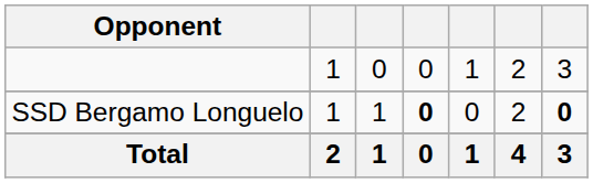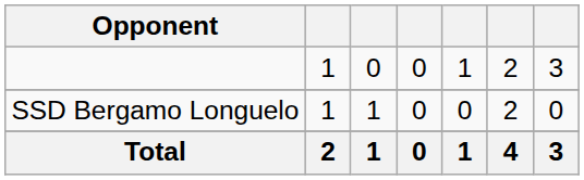SSD Bergamo Longuelo | column 4: bold -> normal
SSD Bergamo Longuelo | column 7: bold -> normal
